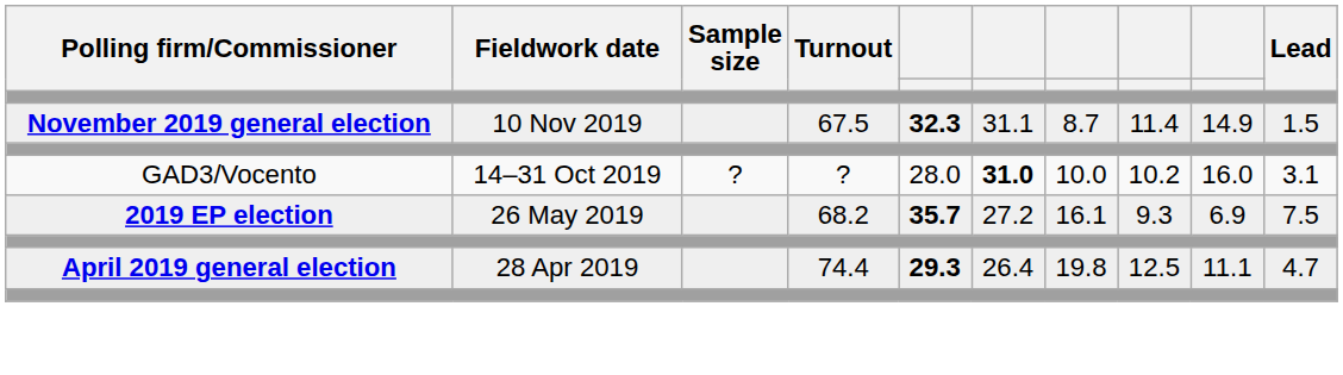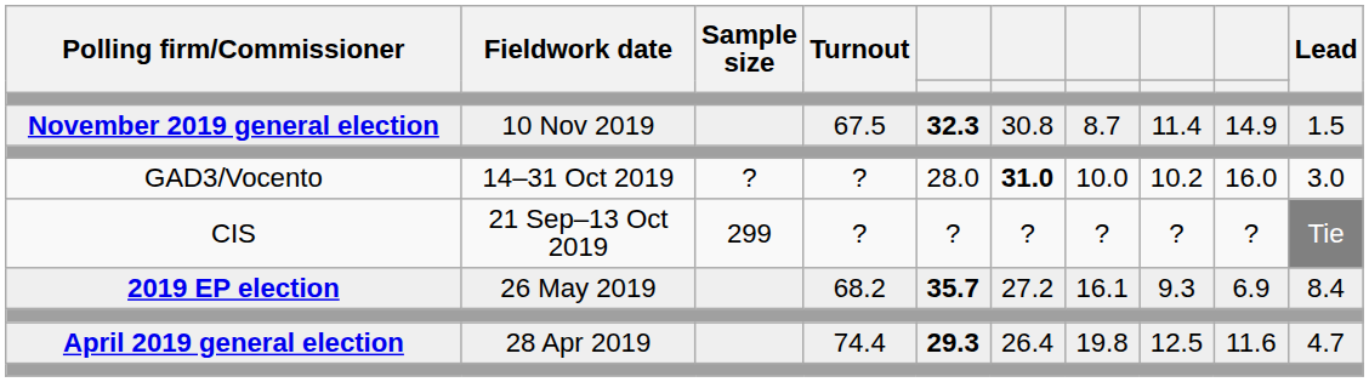November 2019 general election | column 6: 31.1 -> 30.8
GAD3/Vocento | Lead: 3.1 -> 3.0
+ row: CIS | 21 Sep–13 Oct 2019 | 299 | ? | ? | ? | ? | ? | ? | Tie
2019 EP election | Lead: 7.5 -> 8.4
April 2019 general election | column 9: 11.1 -> 11.6
